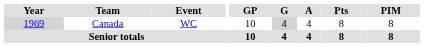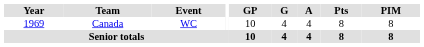Canada | Year: lightgrey background -> no background
Canada | G: lightgrey background -> no background
